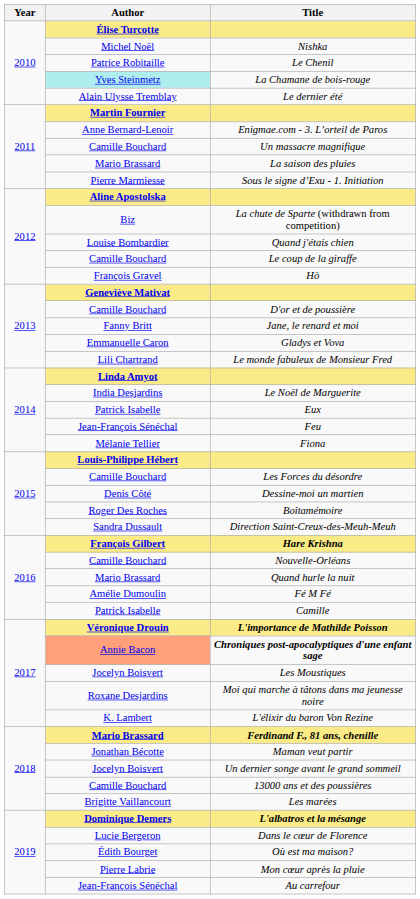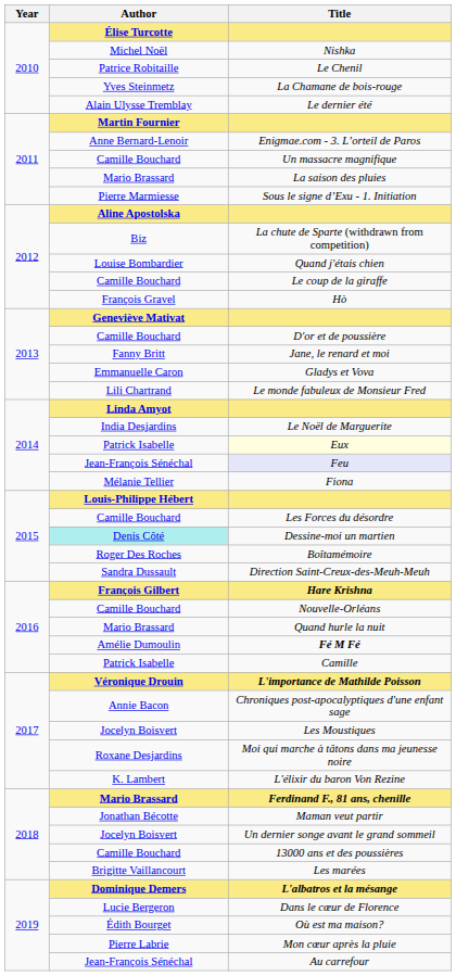La Chamane de bois-rouge | Author: paleturquoise background -> no background
Eux | Title: no background -> lightyellow background
Feu | Title: no background -> lavender background
Dessine-moi un martien | Author: no background -> paleturquoise background
Fé M Fé | Title: normal -> bold
Chroniques post-apocalyptiques d'une enfant sage | Author: lightsalmon background -> no background
Chroniques post-apocalyptiques d'une enfant sage | Title: bold -> normal
